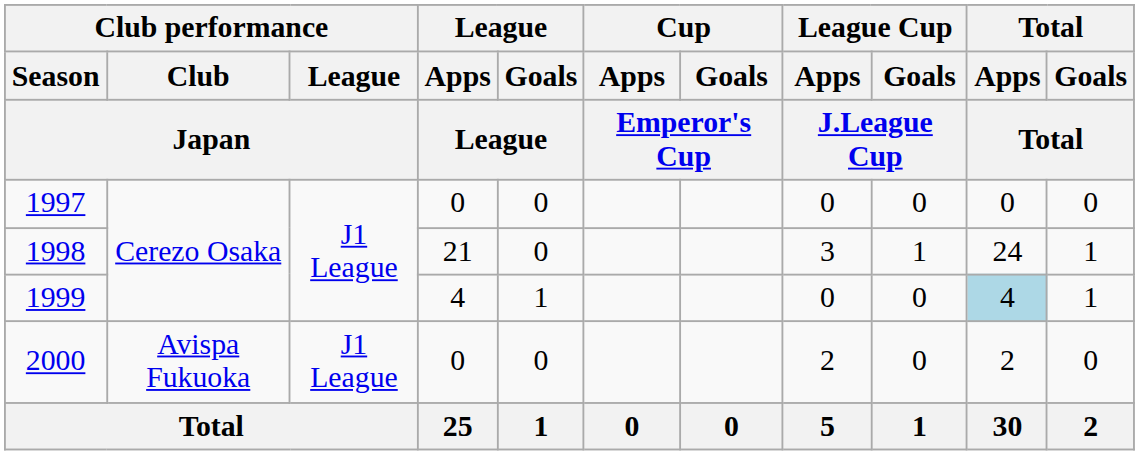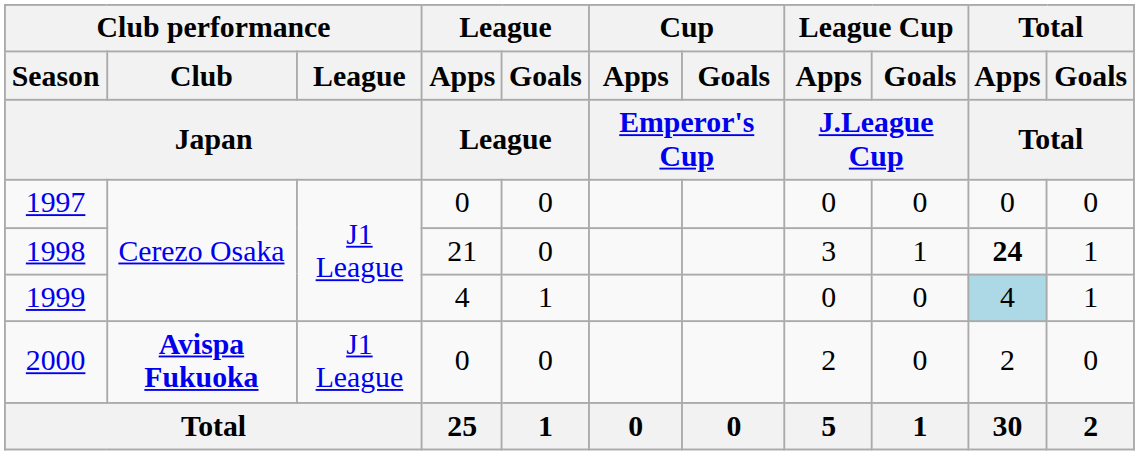1998 | Total / Apps / Total: normal -> bold
2000 | Club performance / Club / Japan: normal -> bold
